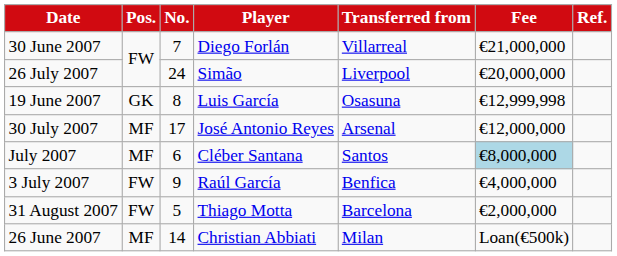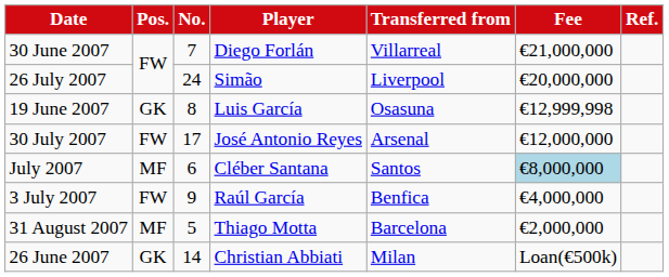30 July 2007 | Pos.: MF -> FW
31 August 2007 | Pos.: FW -> MF
26 June 2007 | Pos.: MF -> GK
